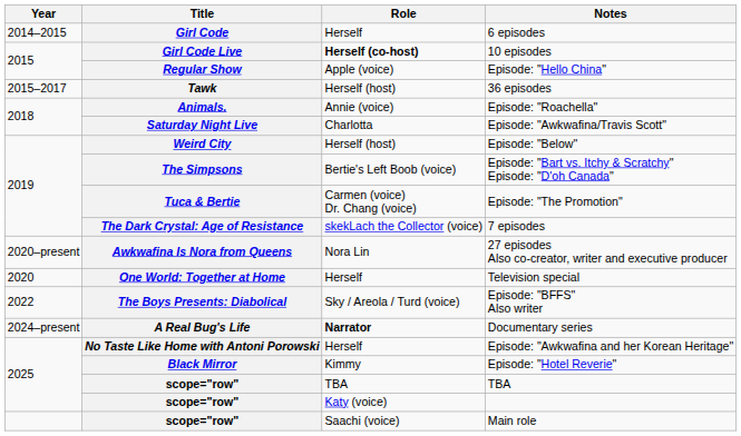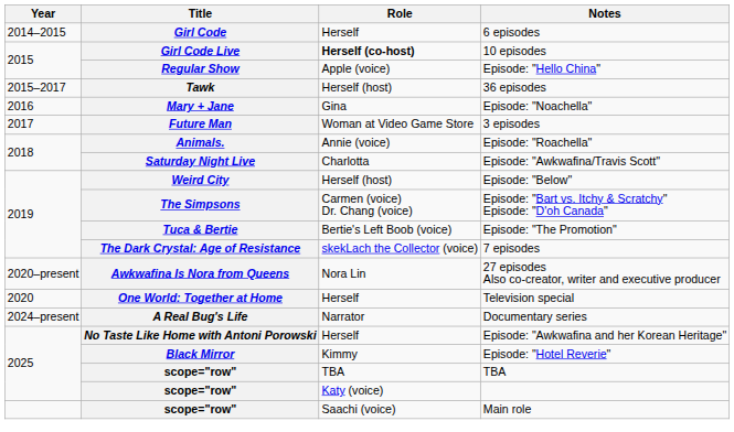+ row: 2016 | Mary + Jane | Gina | Episode: "Noachella"
+ row: 2017 | Future Man | Woman at Video Game Store | 3 episodes
The Simpsons | Role: Bertie's Left Boob (voice) -> Carmen (voice) Dr. Chang (voice)
Tuca & Bertie | Role: Carmen (voice) Dr. Chang (voice) -> Bertie's Left Boob (voice)
- row: 2022 | The Boys Presents: Diabolical | Sky / Areola / Turd (voice) | Episode: "BFFS" Also writer
A Real Bug's Life | Role: bold -> normal
